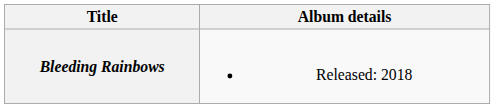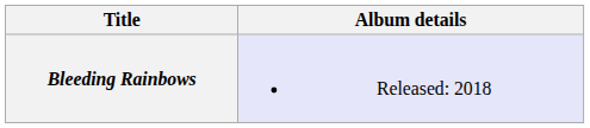Bleeding Rainbows | Album details: no background -> lavender background
